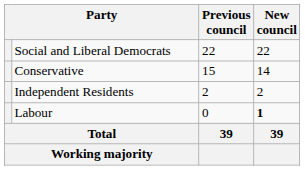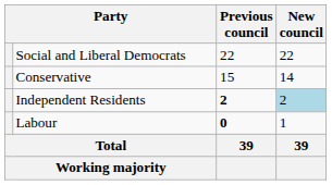Independent Residents | Previous council: normal -> bold
Independent Residents | New council: no background -> lightblue background
Labour | Previous council: normal -> bold
Labour | New council: bold -> normal
